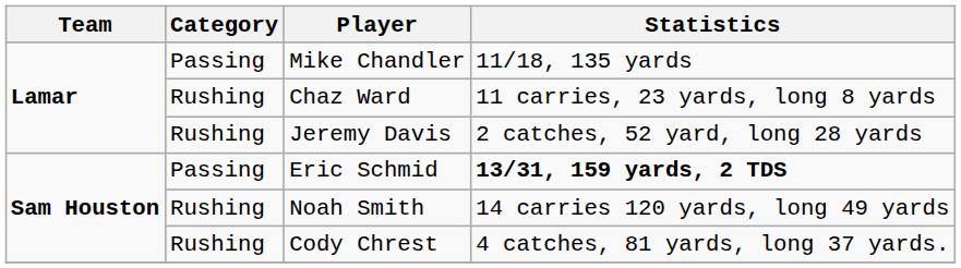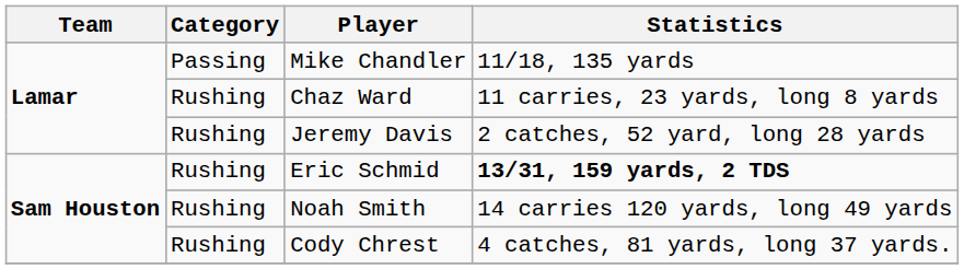Eric Schmid | Category: Passing -> Rushing
